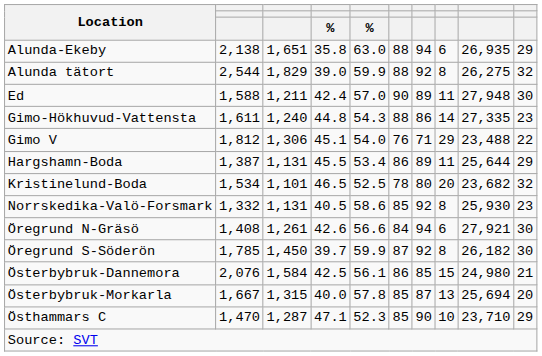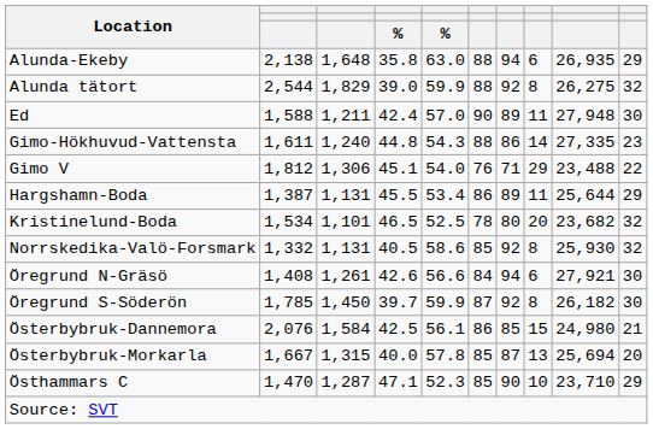Alunda-Ekeby | column 3: 1,651 -> 1,648
Norrskedika-Valö-Forsmark | column 10: 23 -> 32
